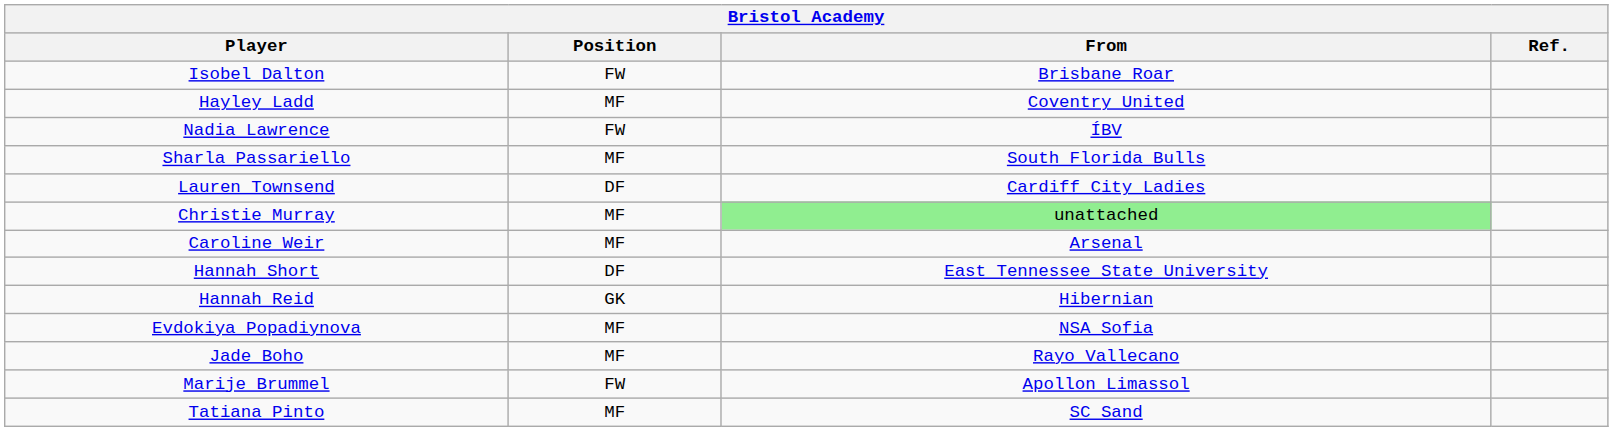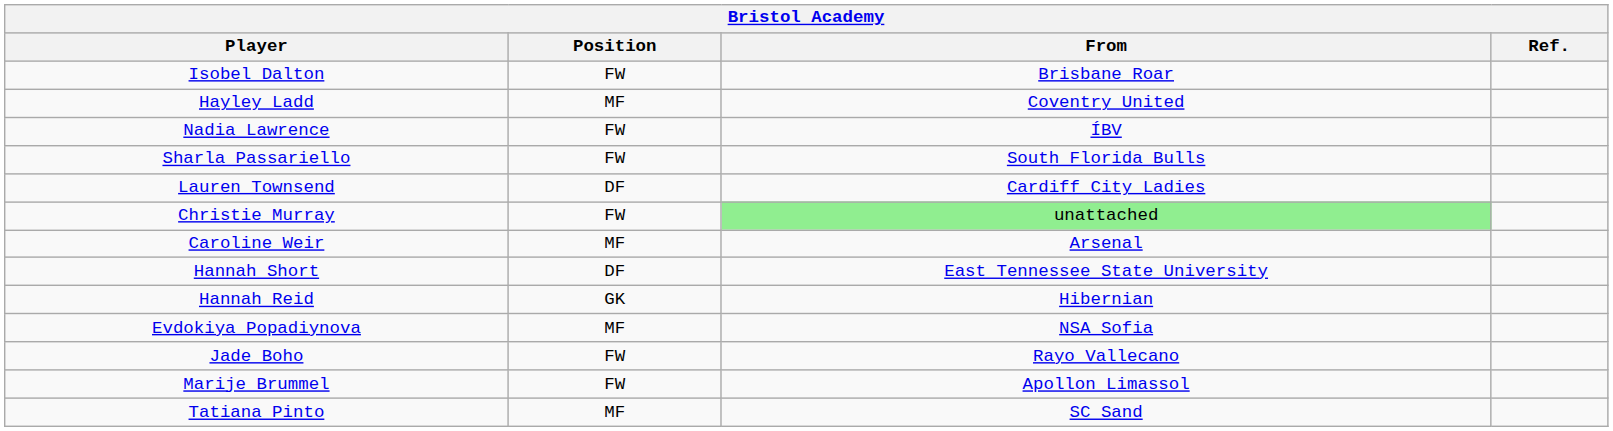Sharla Passariello | Position: MF -> FW
Christie Murray | Position: MF -> FW
Jade Boho | Position: MF -> FW
